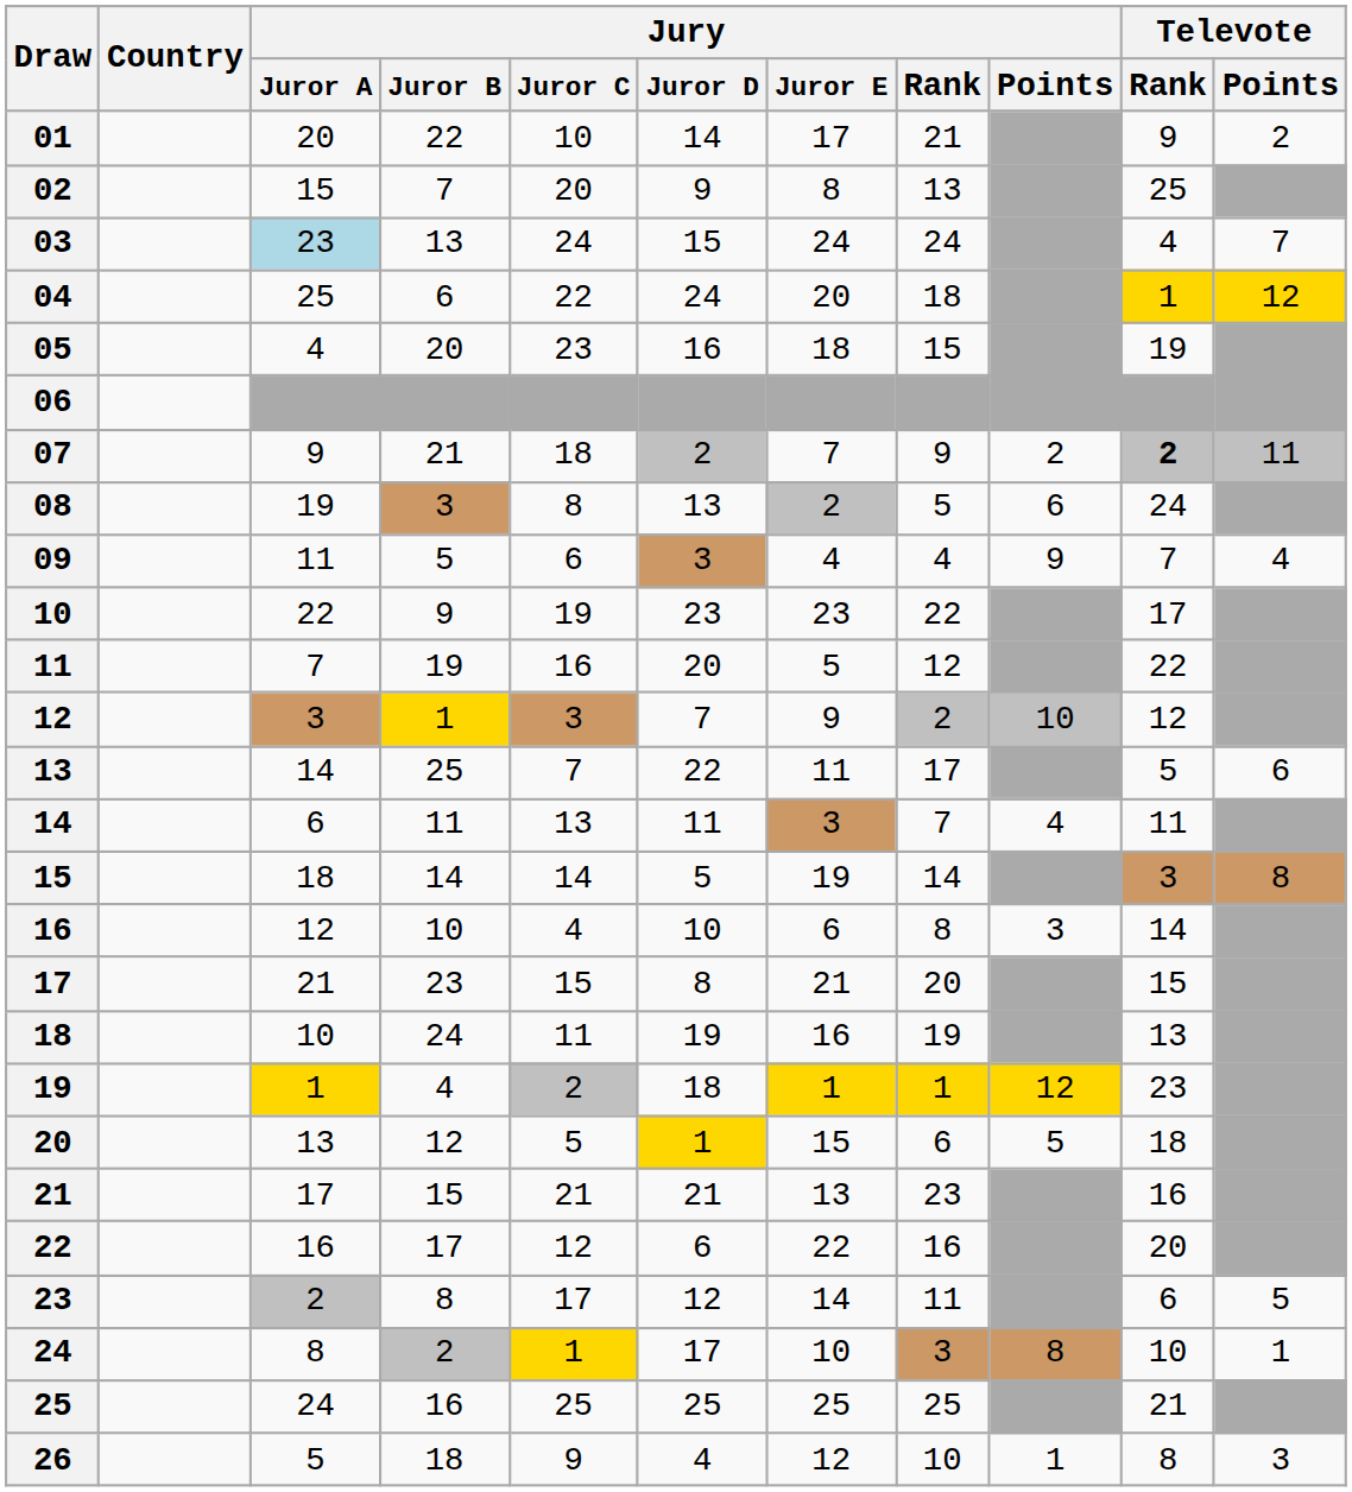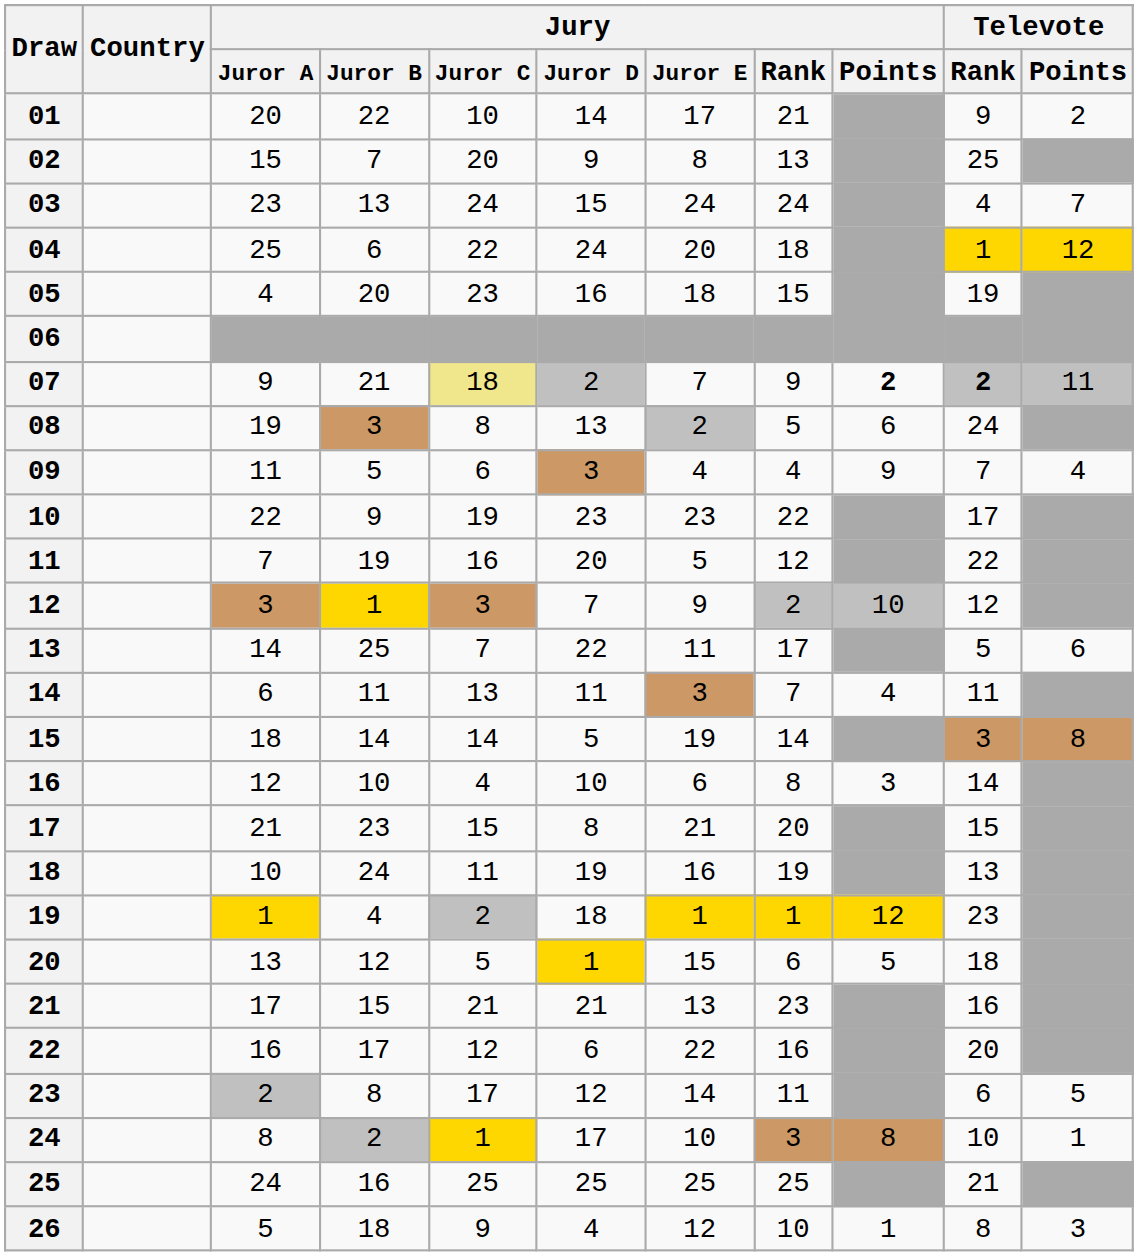03 | Jury / Juror A: lightblue background -> no background
07 | Jury / Juror C: no background -> khaki background
07 | Jury / Points: normal -> bold
